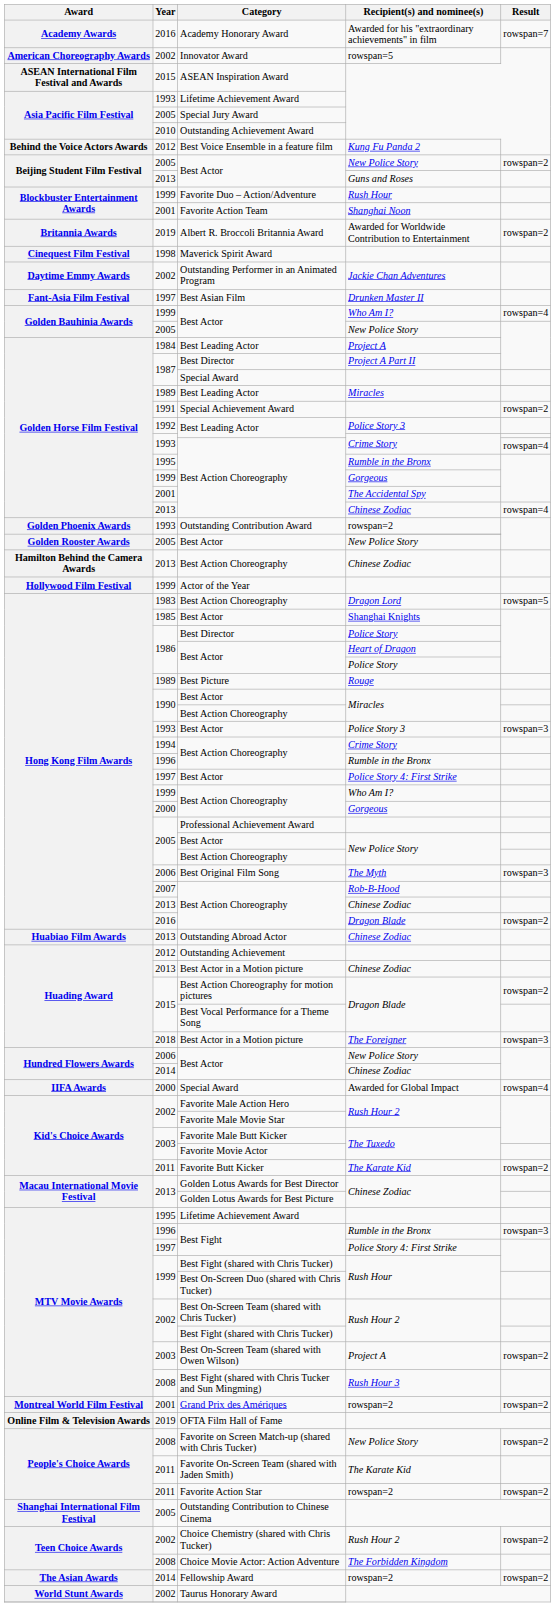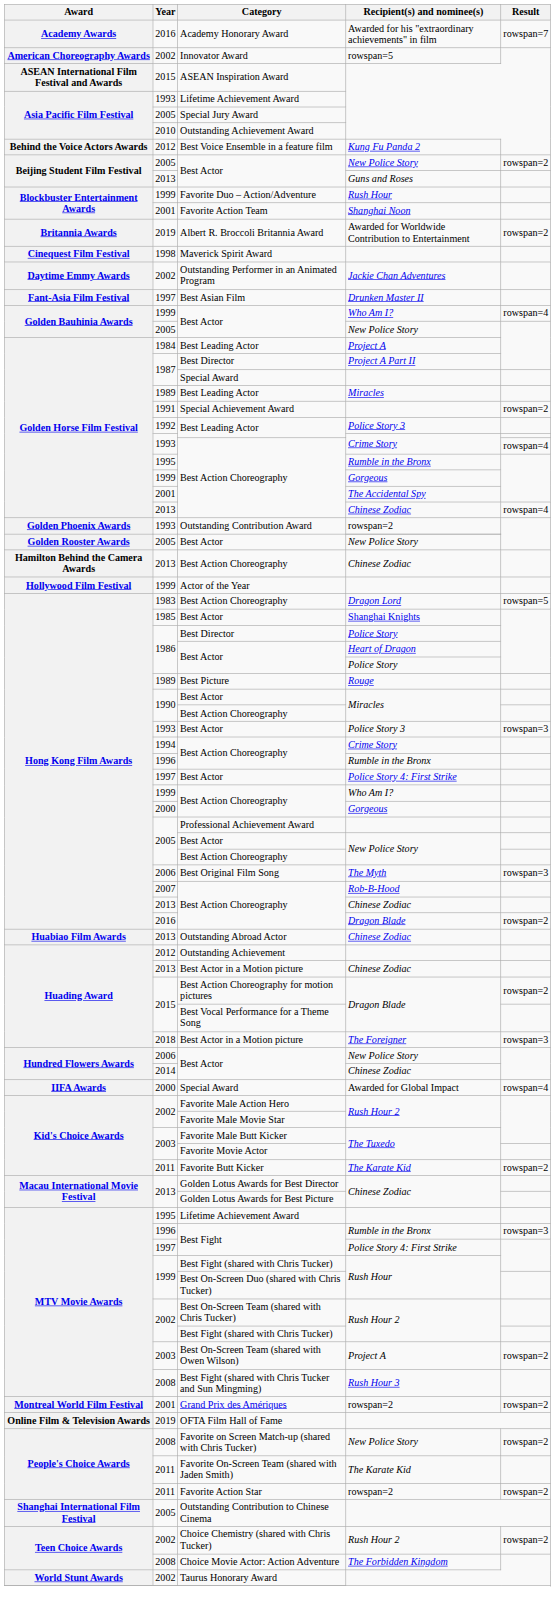- row: The Asian Awards | 2014 | Fellowship Award | rowspan=2 | rowspan=2
